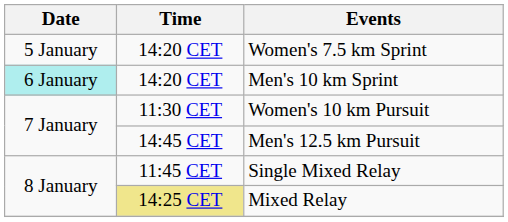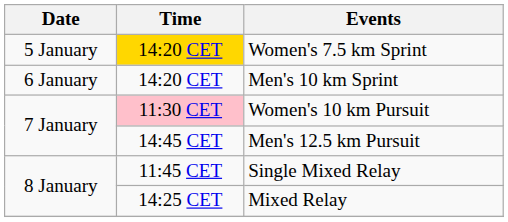Women's 7.5 km Sprint | Time: no background -> gold background
Men's 10 km Sprint | Date: paleturquoise background -> no background
Women's 10 km Pursuit | Time: no background -> pink background
Mixed Relay | Time: khaki background -> no background
